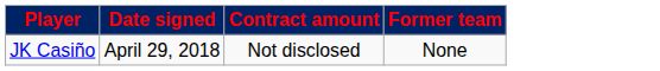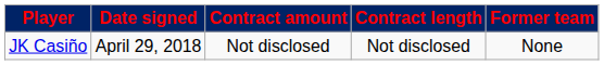+ column: Contract length | Not disclosed
